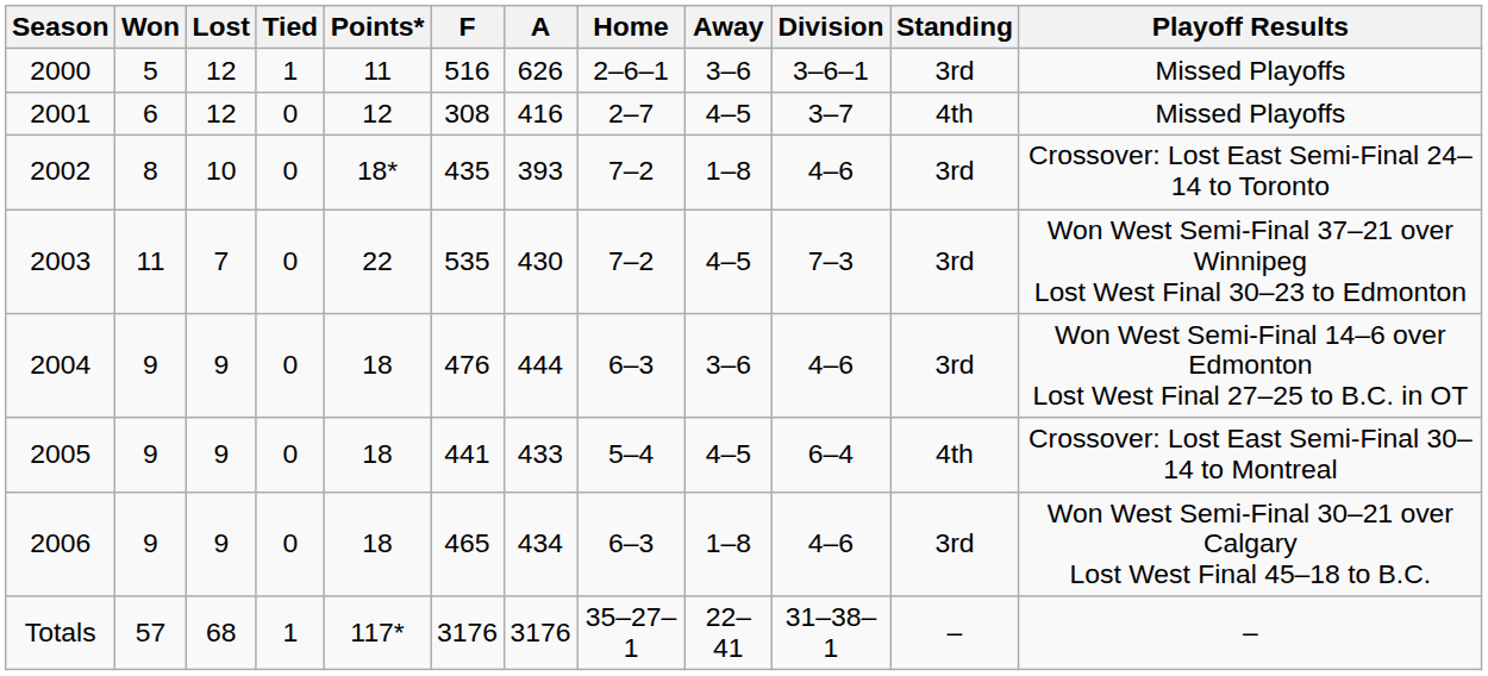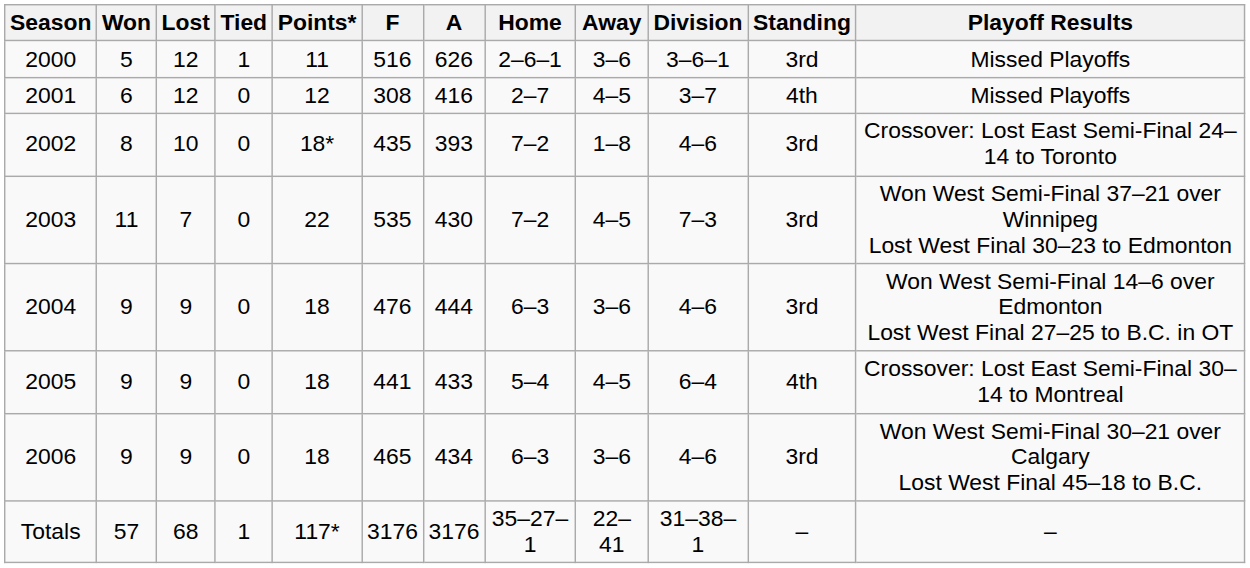2006 | Away: 1–8 -> 3–6
